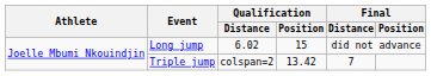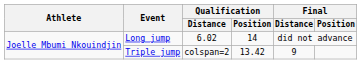Long jump | Qualification / Position: 15 -> 14
Triple jump | Final / Distance: 7 -> 9
